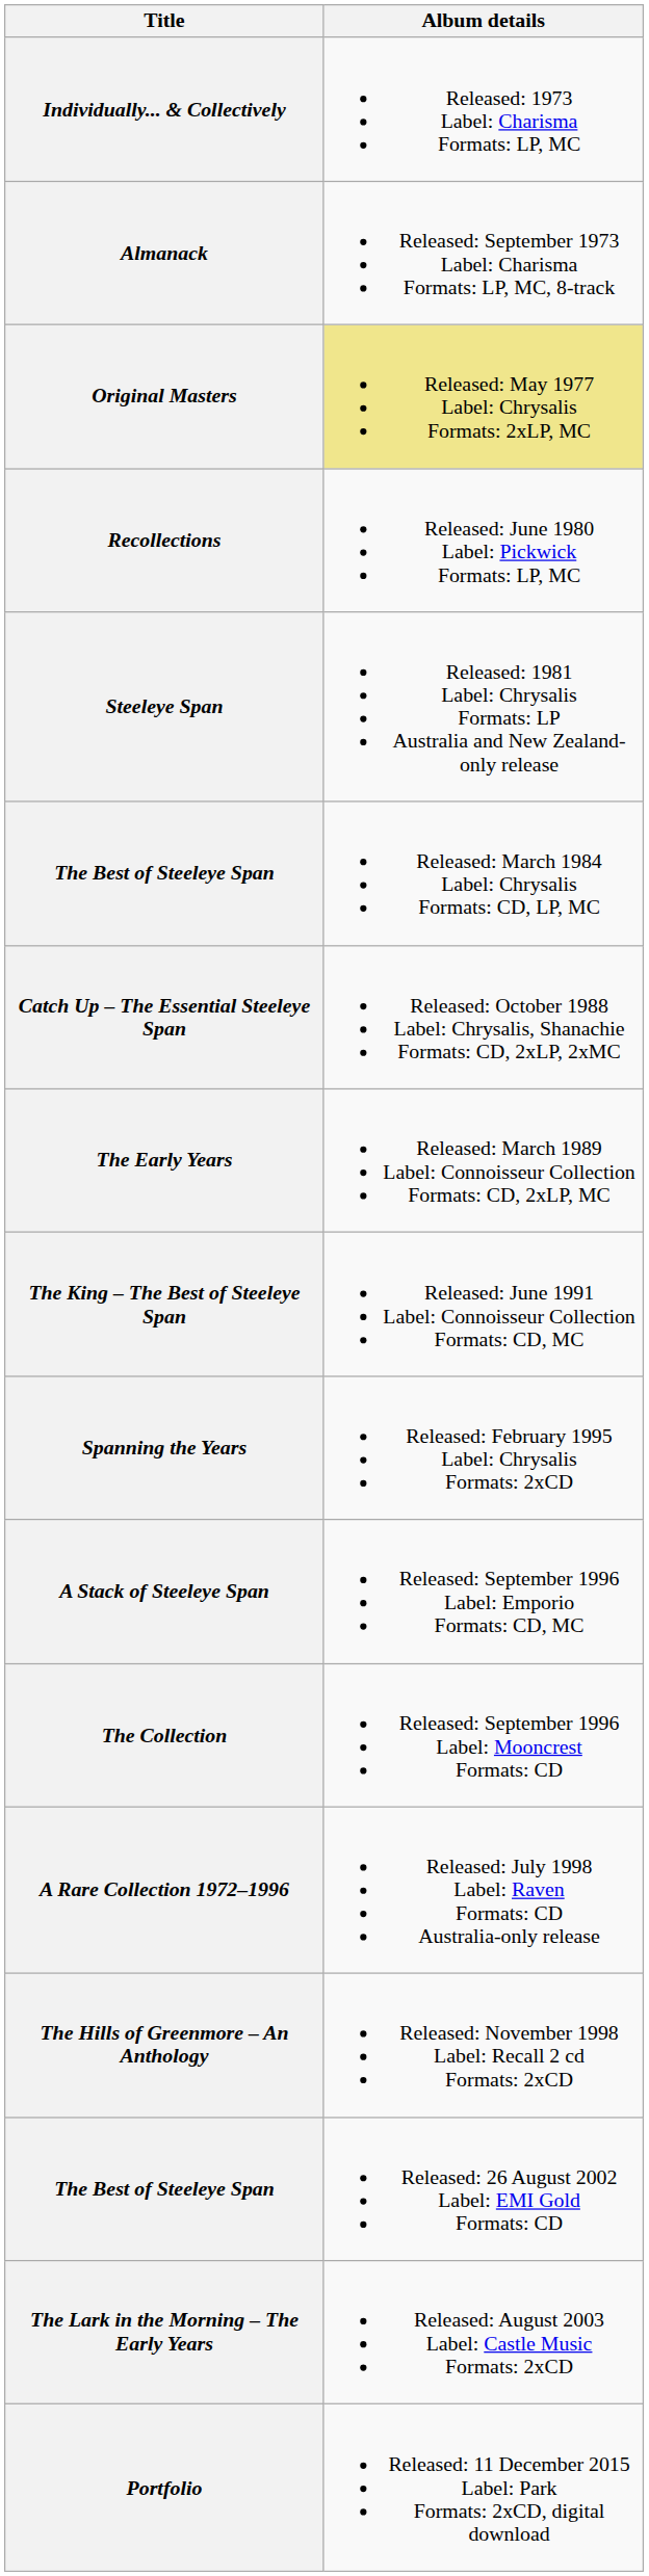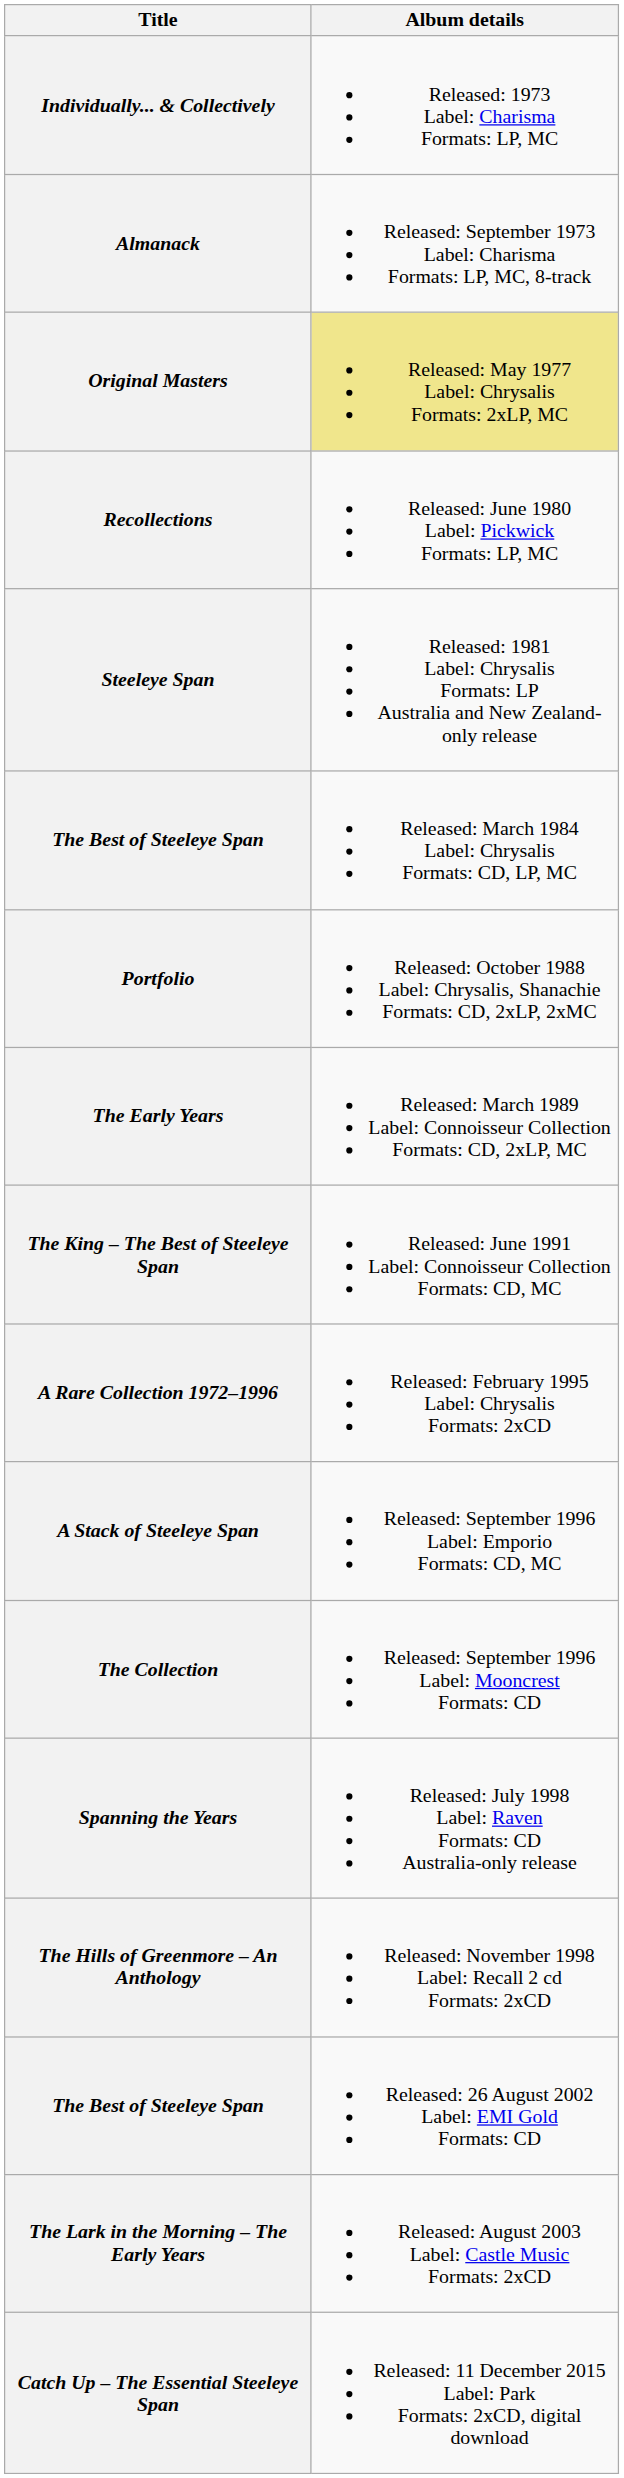row 8 | Title: Catch Up – The Essential Steeleye Span -> Portfolio
row 11 | Title: Spanning the Years -> A Rare Collection 1972–1996
row 14 | Title: A Rare Collection 1972–1996 -> Spanning the Years
row 18 | Title: Portfolio -> Catch Up – The Essential Steeleye Span
